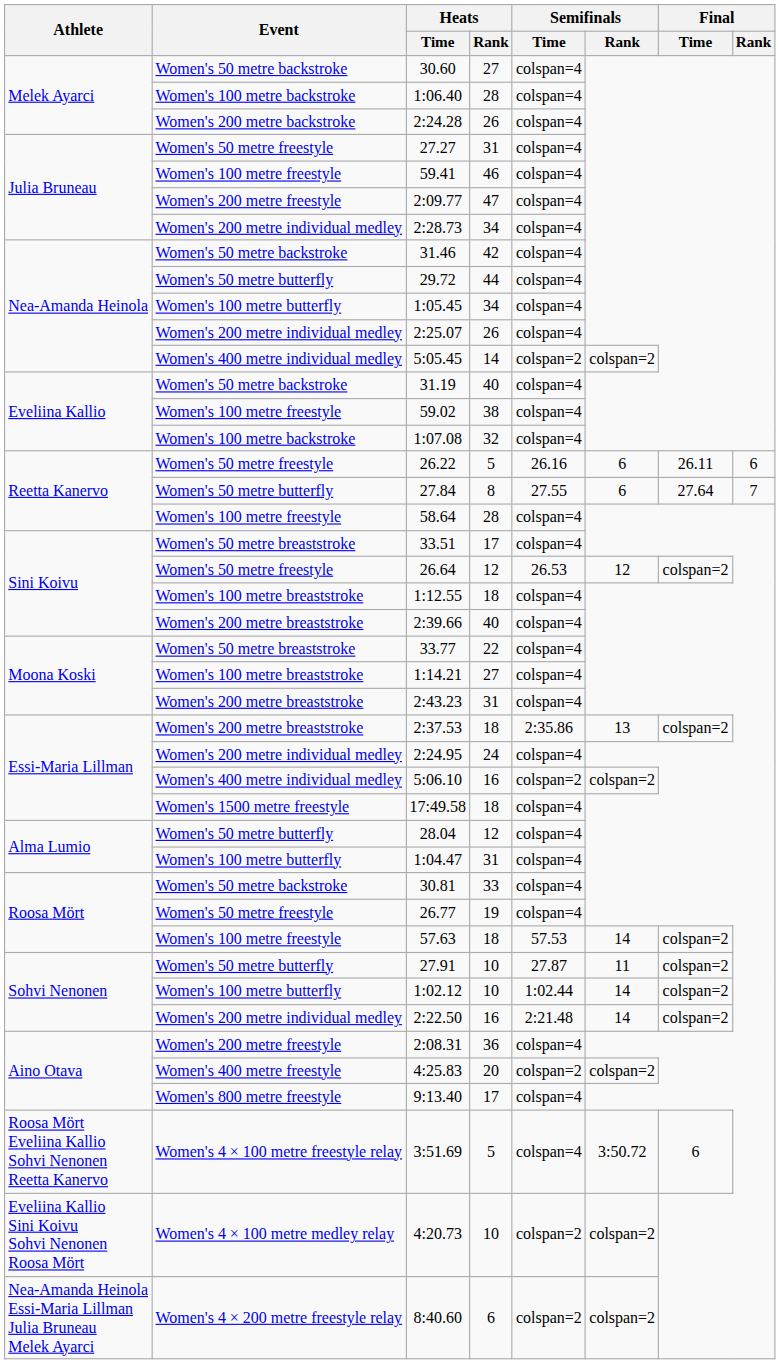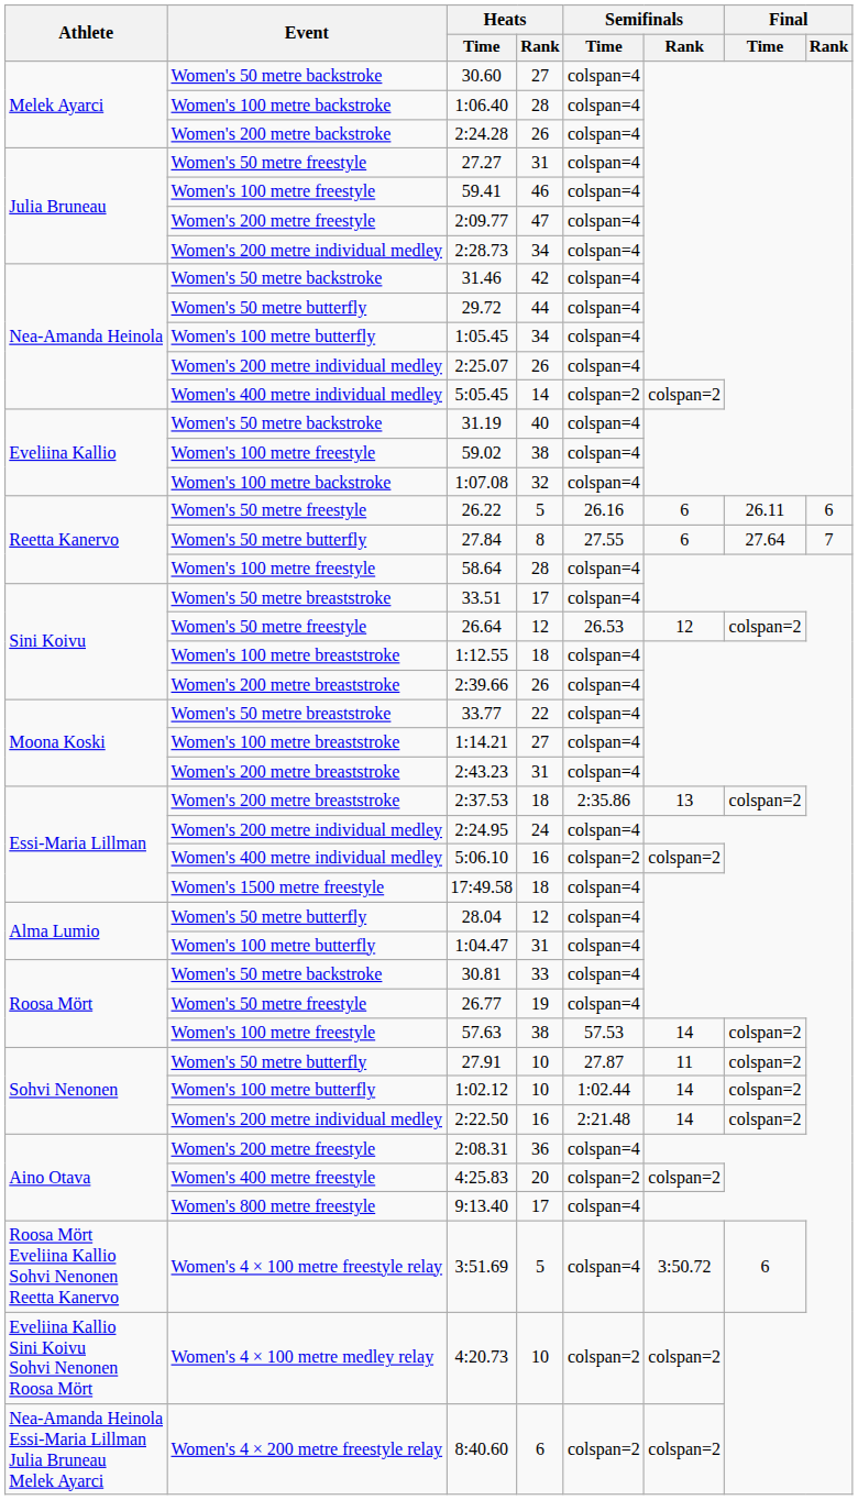2:39.66 | Heats / Rank: 40 -> 26
57.63 | Heats / Rank: 18 -> 38
